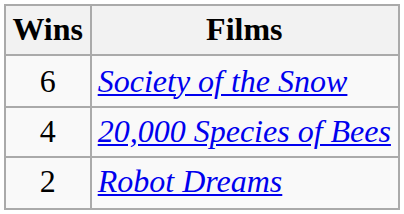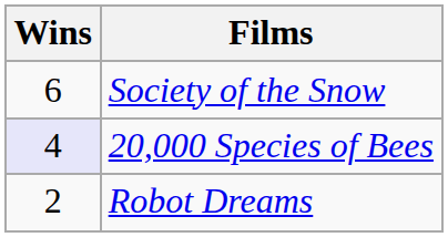20,000 Species of Bees | Wins: no background -> lavender background
